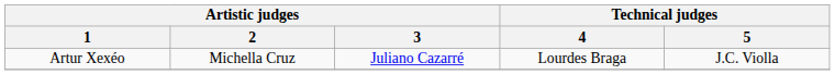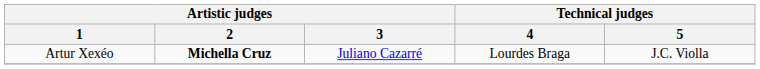Artur Xexéo | Artistic judges / 2: normal -> bold
